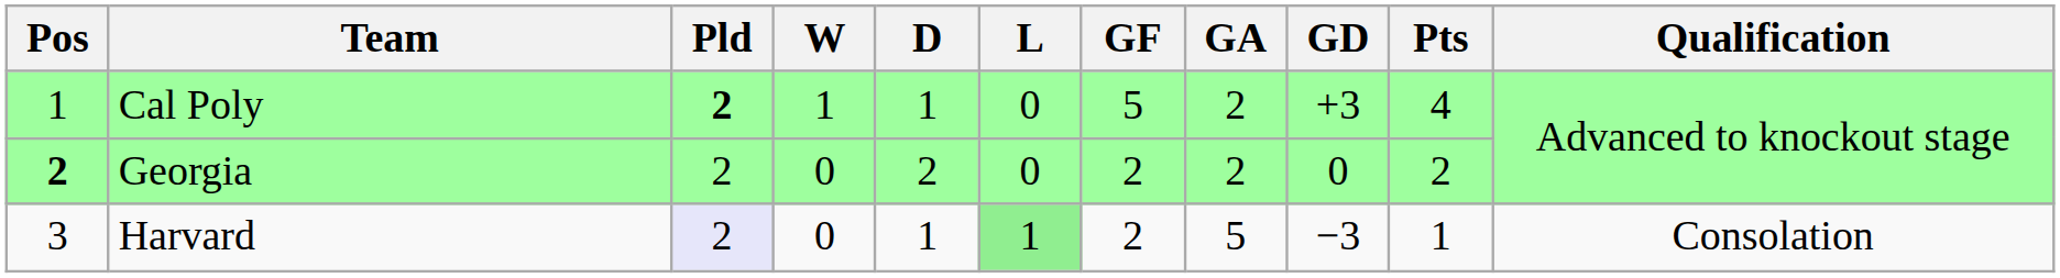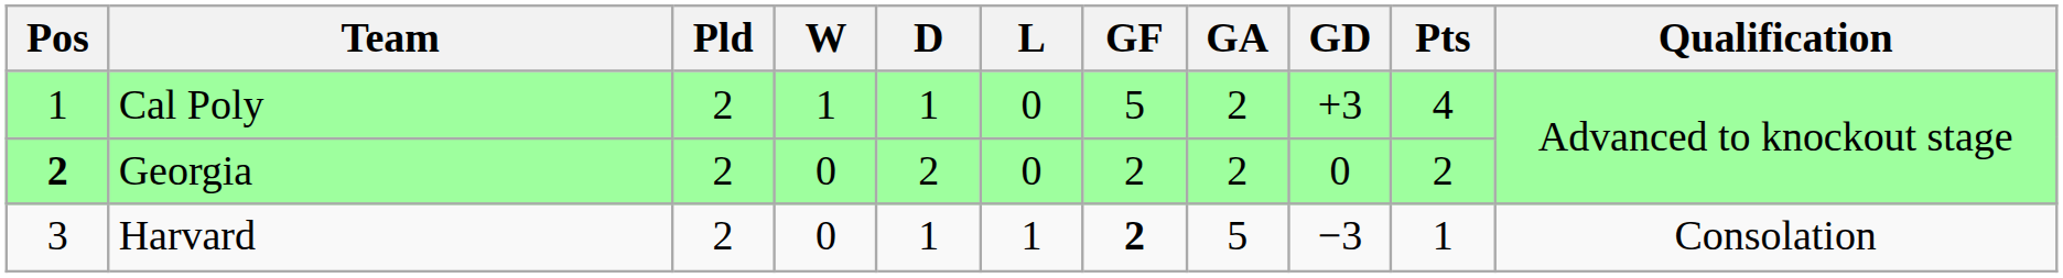Cal Poly | Pld: bold -> normal
Harvard | Pld: lavender background -> no background
Harvard | L: lightgreen background -> no background
Harvard | GF: normal -> bold
